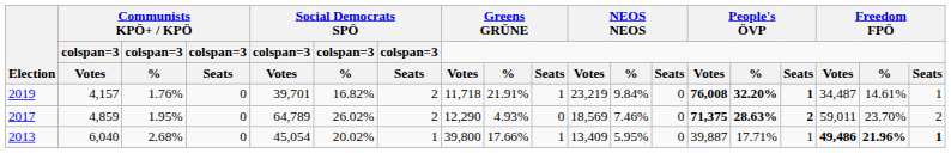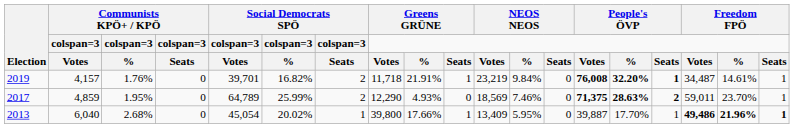2017 | Social Democrats SPÖ / colspan=3 / %: 26.02% -> 25.99%
2017 | Freedom FPÖ / Seats: 2 -> 1
2013 | People's ÖVP / %: 17.71% -> 17.70%
